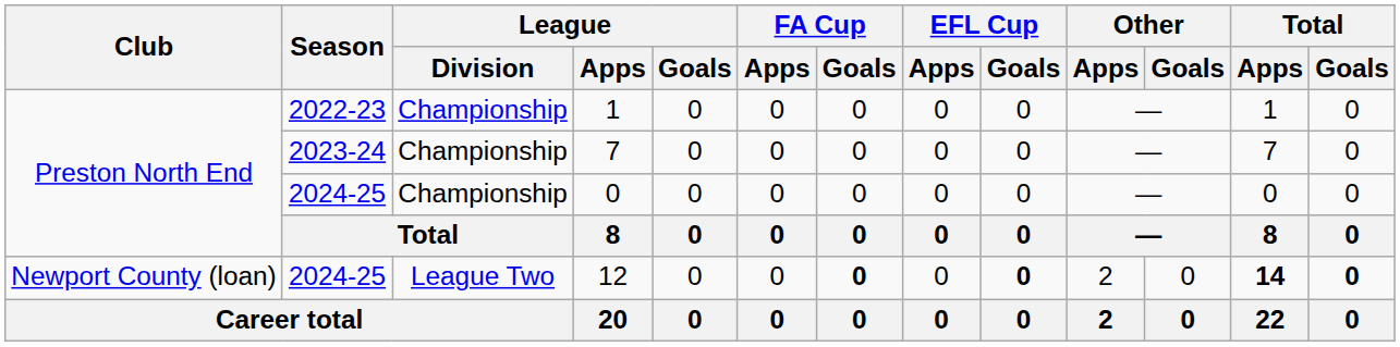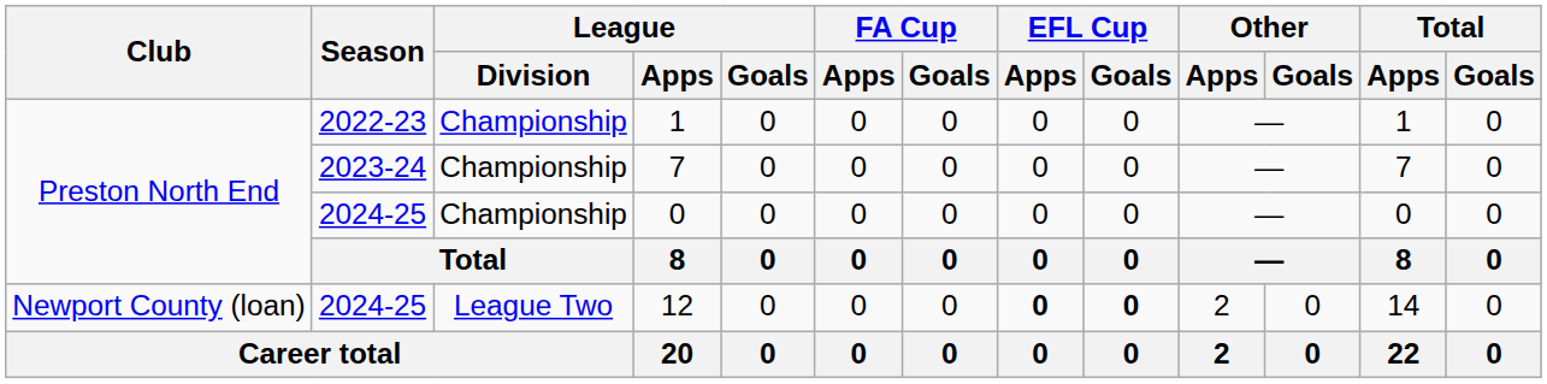12 | FA Cup / Goals: bold -> normal
12 | EFL Cup / Apps: normal -> bold
12 | Total / Apps: bold -> normal
12 | Total / Goals: bold -> normal
